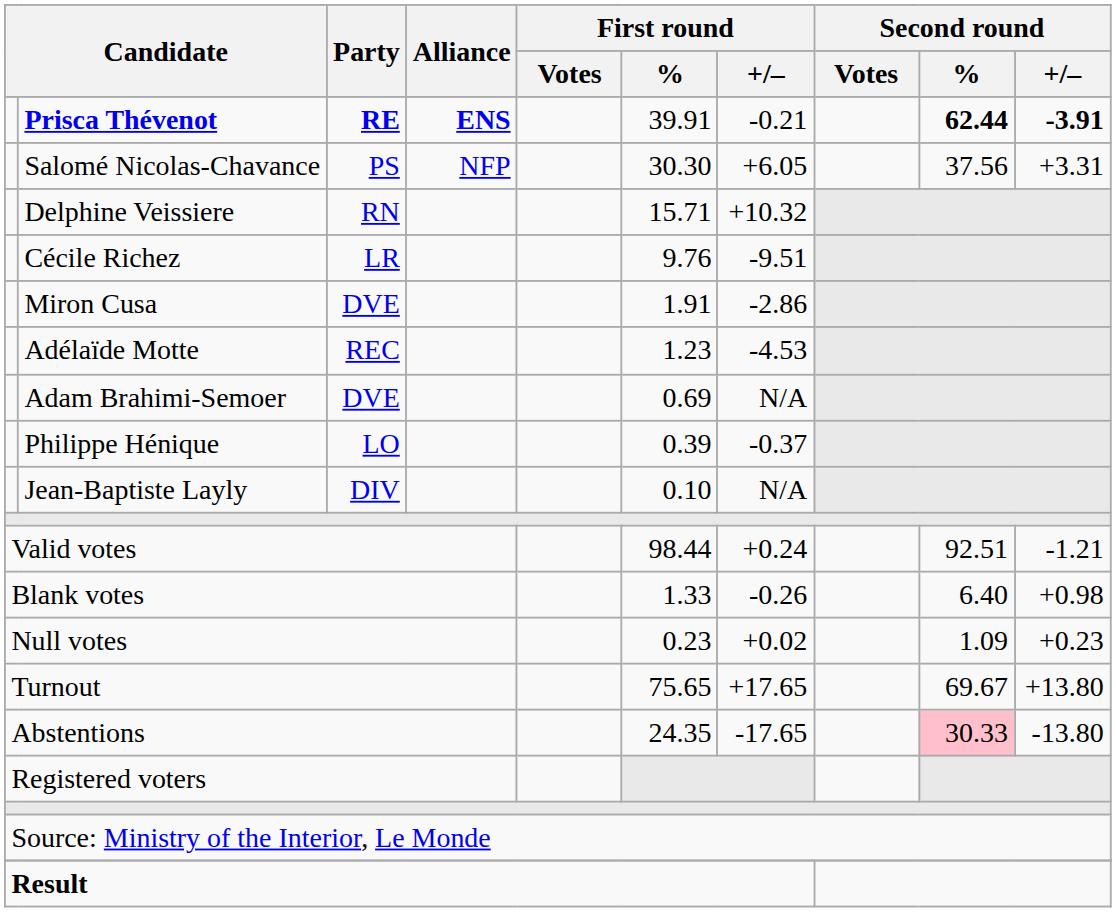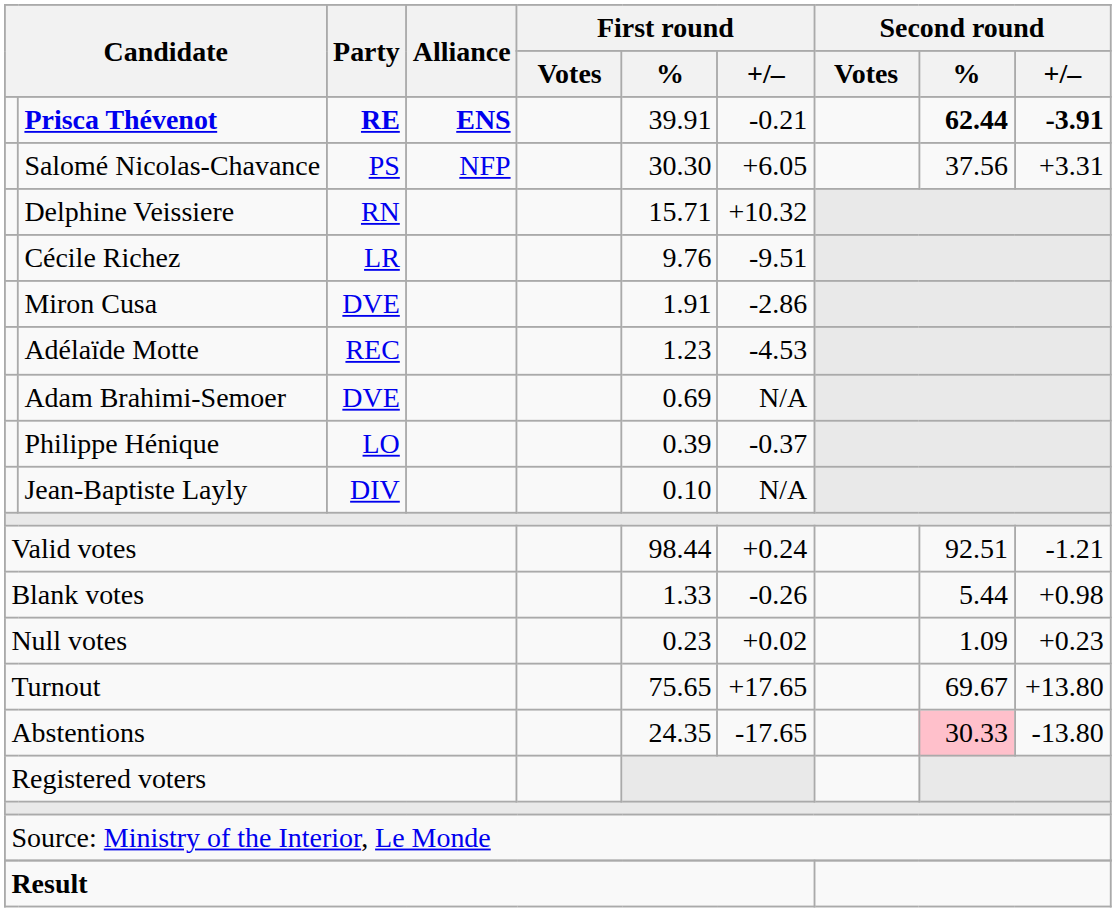Blank votes | Second round / %: 6.40 -> 5.44
